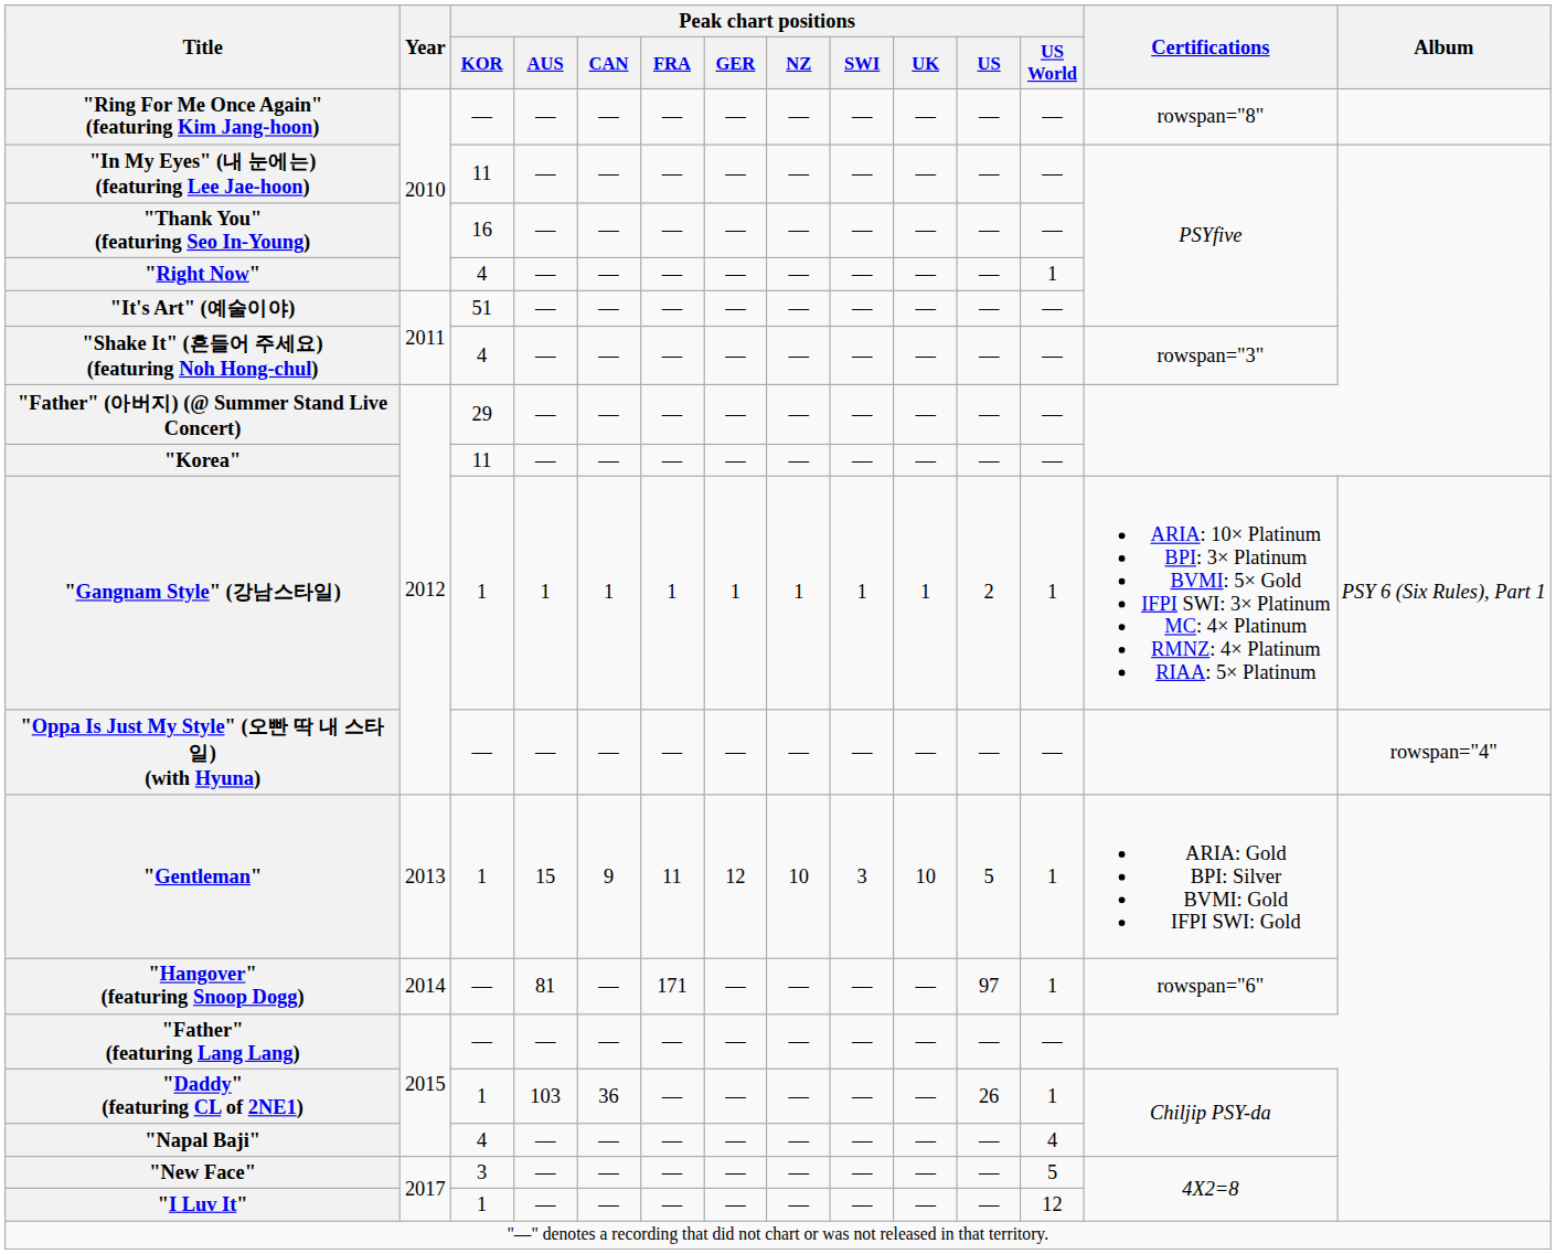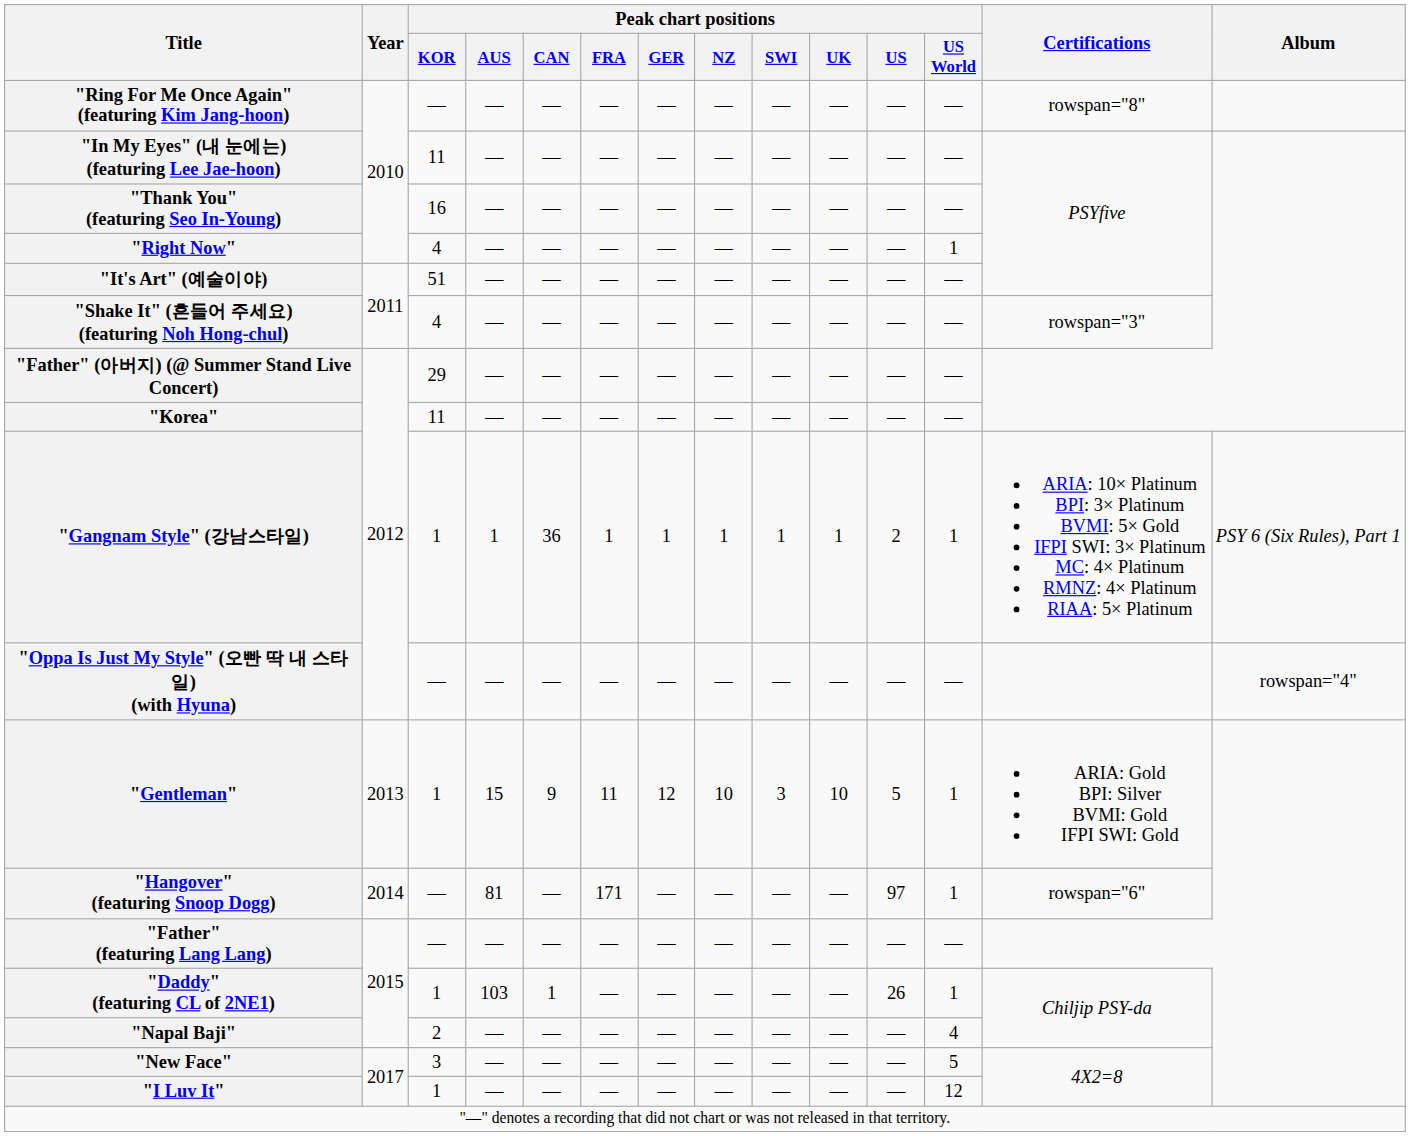"Gangnam Style" (강남스타일) | Peak chart positions / CAN: 1 -> 36
"Daddy" (featuring CL of 2NE1) | Peak chart positions / CAN: 36 -> 1
"Napal Baji" | Peak chart positions / KOR: 4 -> 2
